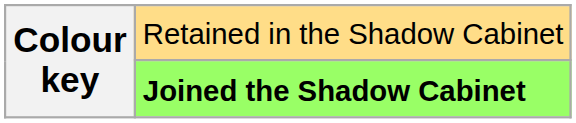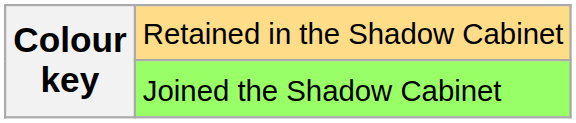row 2 | column 2: bold -> normal
